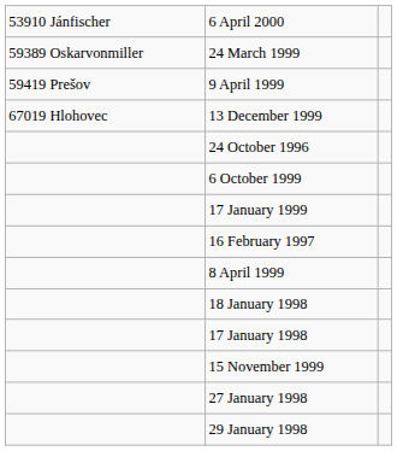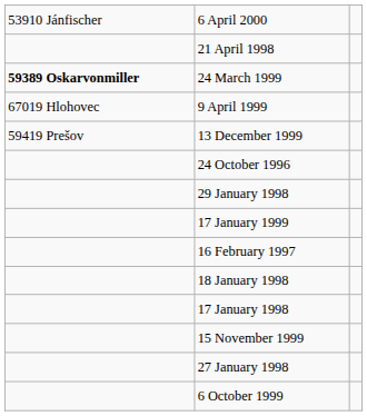+ row: 21 April 1998
24 March 1999 | column 1: normal -> bold
9 April 1999 | column 1: 59419 Prešov -> 67019 Hlohovec
13 December 1999 | column 1: 67019 Hlohovec -> 59419 Prešov
rows swapped: 29 January 1998 <-> 6 October 1999
- row: 8 April 1999
